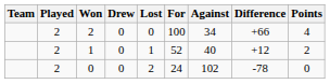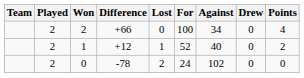columns swapped: Drew <-> Difference
